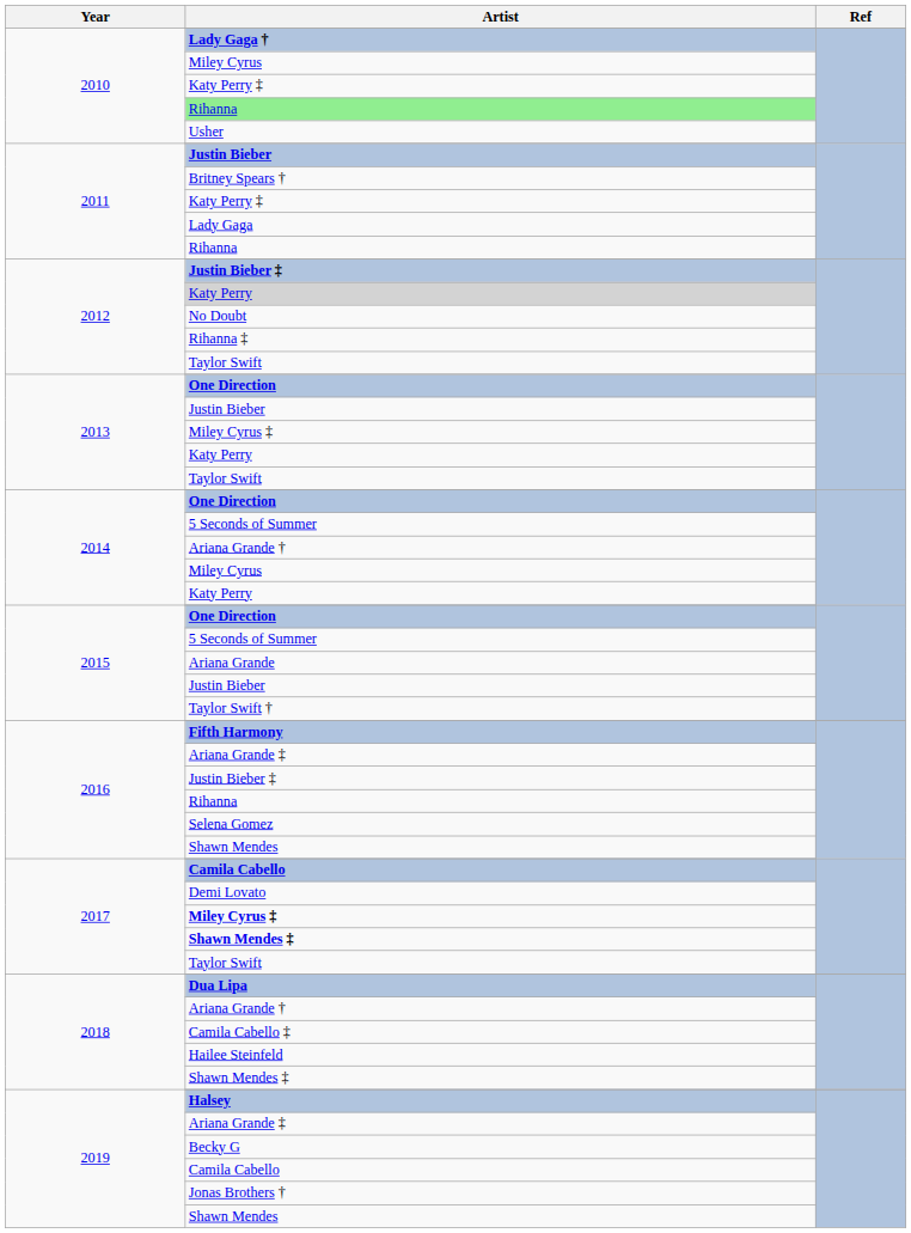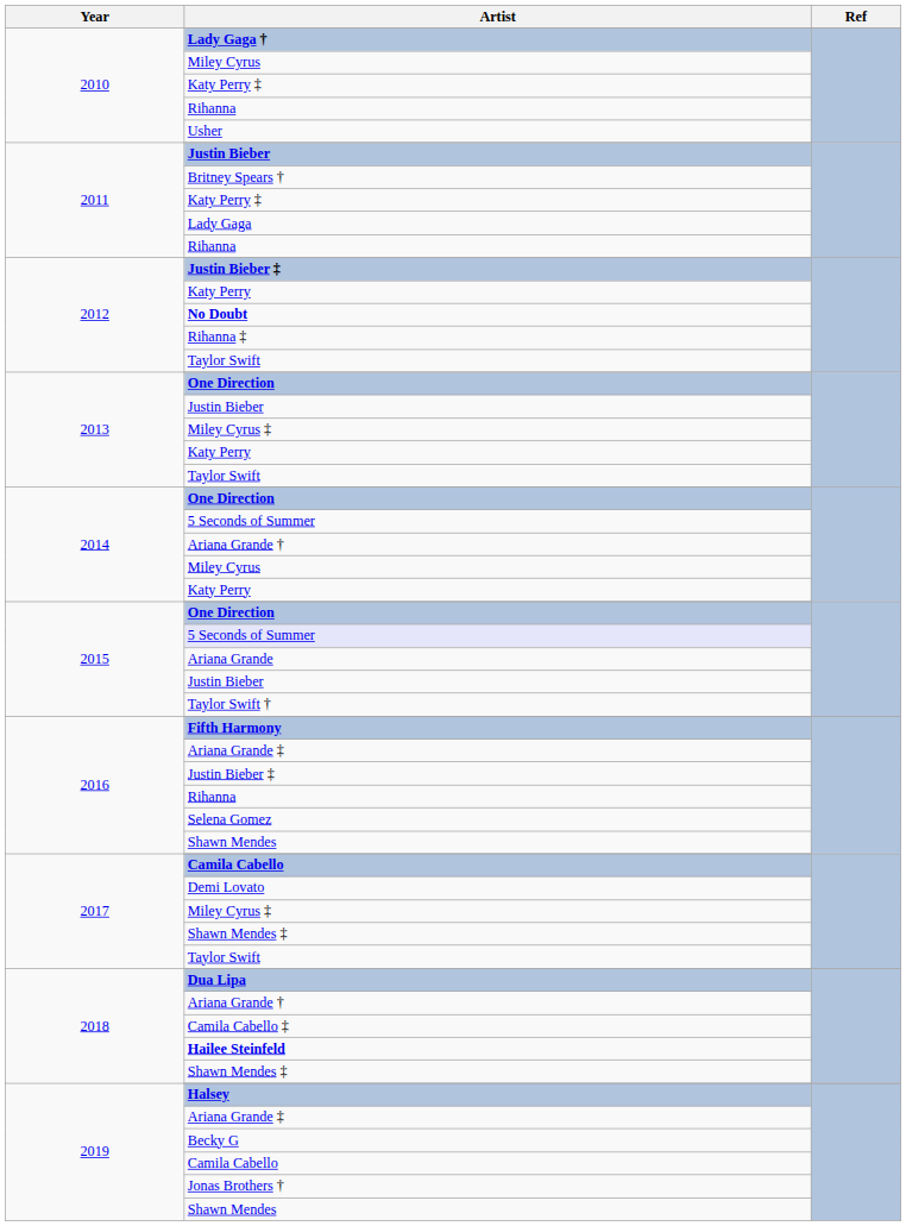2010 / Rihanna | Artist: lightgreen background -> no background
2012 / Katy Perry | Artist: lightgrey background -> no background
No Doubt | Artist: normal -> bold
2015 / 5 Seconds of Summer | Artist: no background -> lavender background
2017 / Miley Cyrus ‡ | Artist: bold -> normal
2017 / Shawn Mendes ‡ | Artist: bold -> normal
Hailee Steinfeld | Artist: normal -> bold
